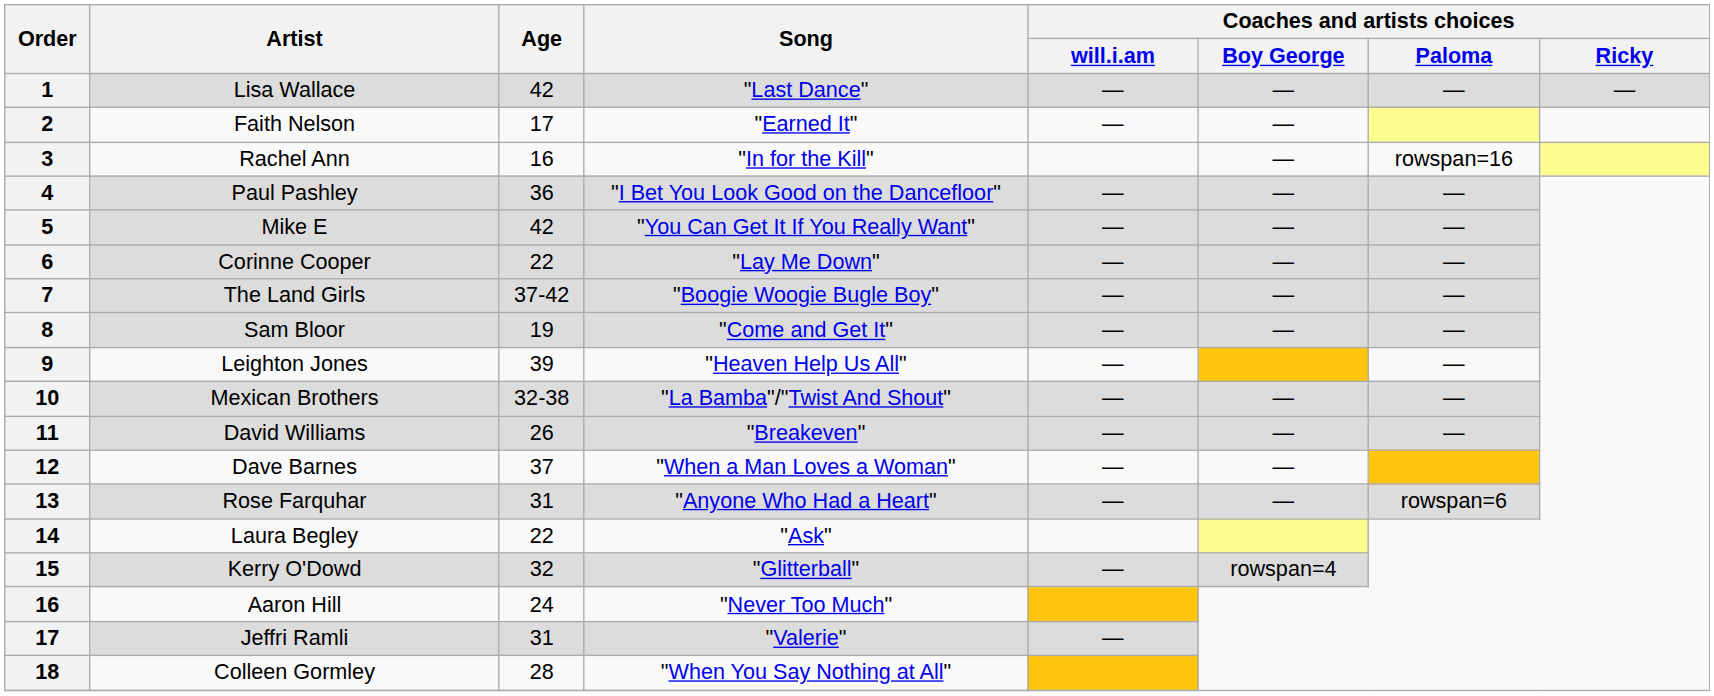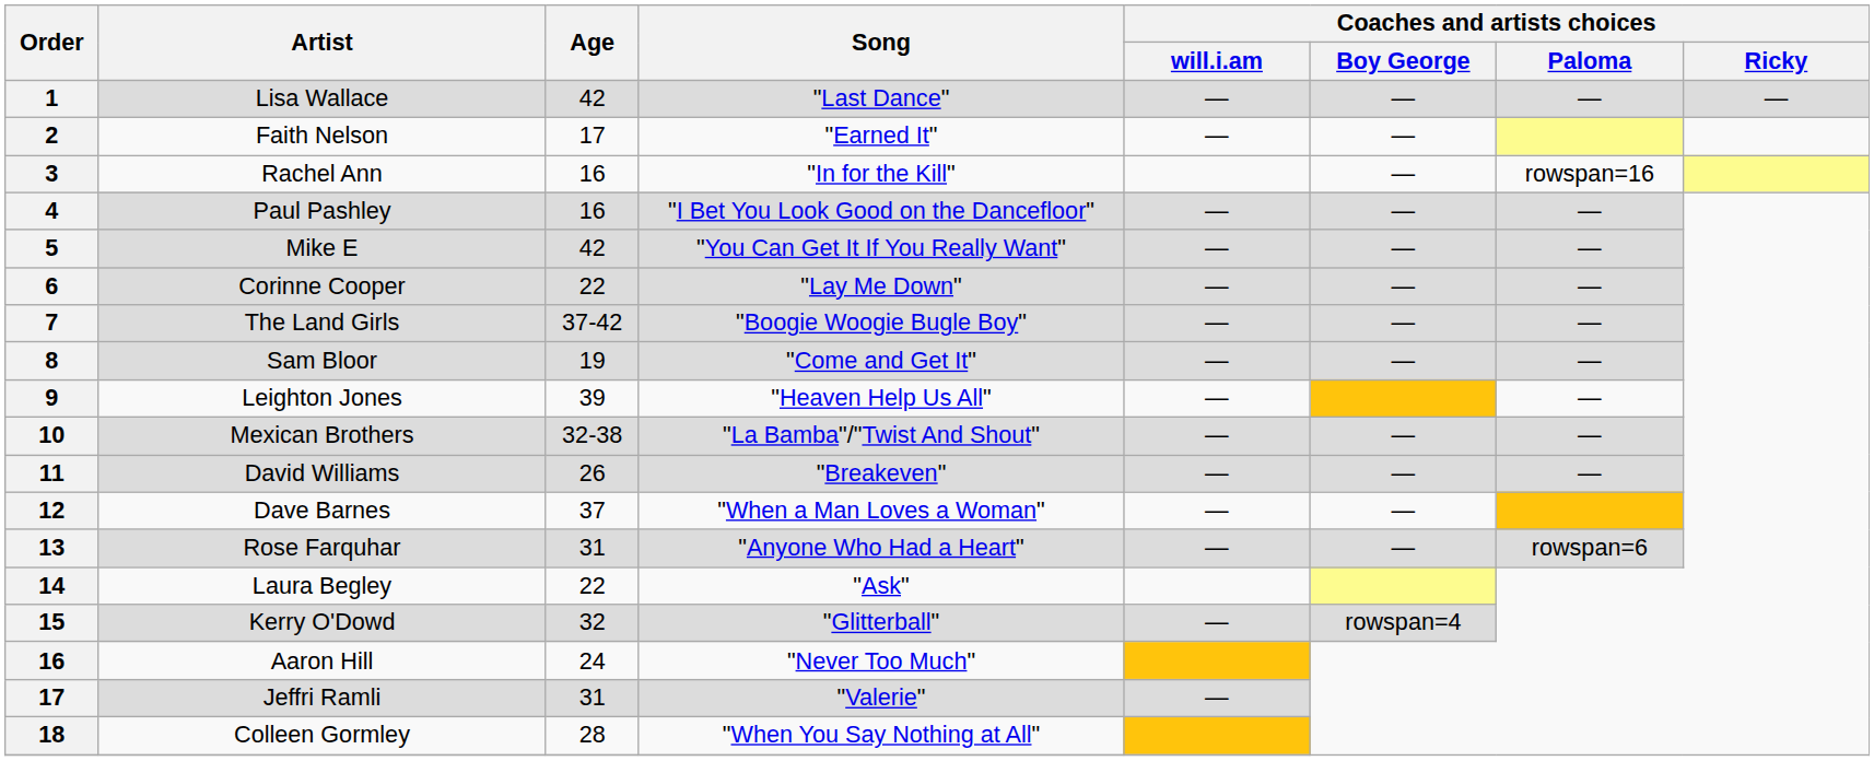Paul Pashley | Age: 36 -> 16
